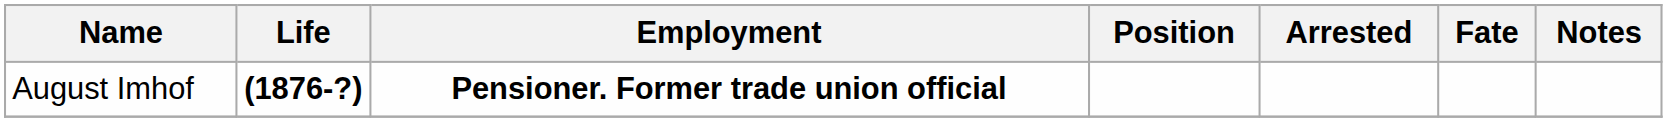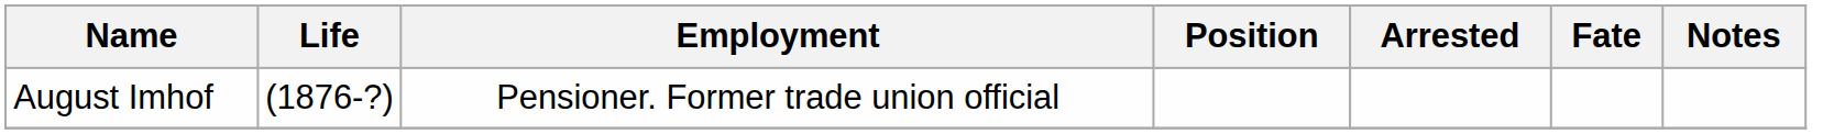August Imhof | Life: bold -> normal
August Imhof | Employment: bold -> normal
